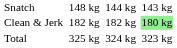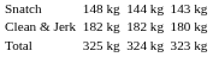Clean & Jerk | column 4: lightgreen background -> no background
